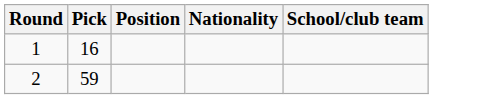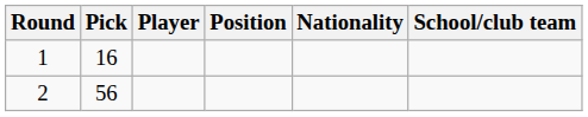+ column: Player
2 | Pick: 59 -> 56
